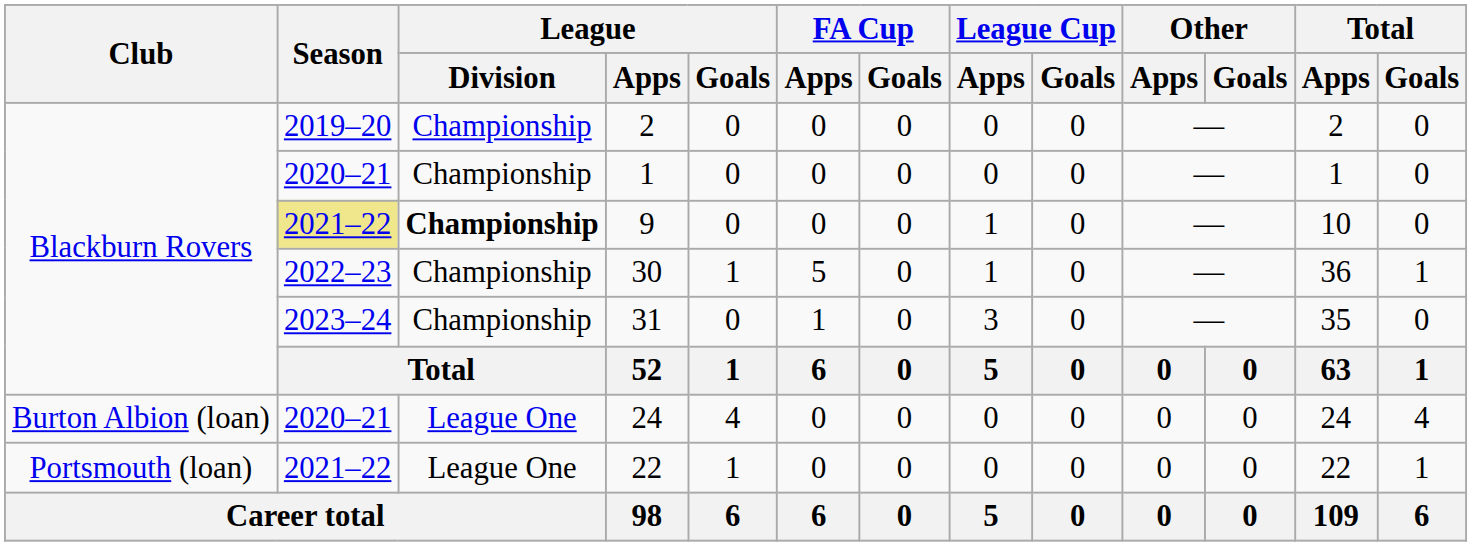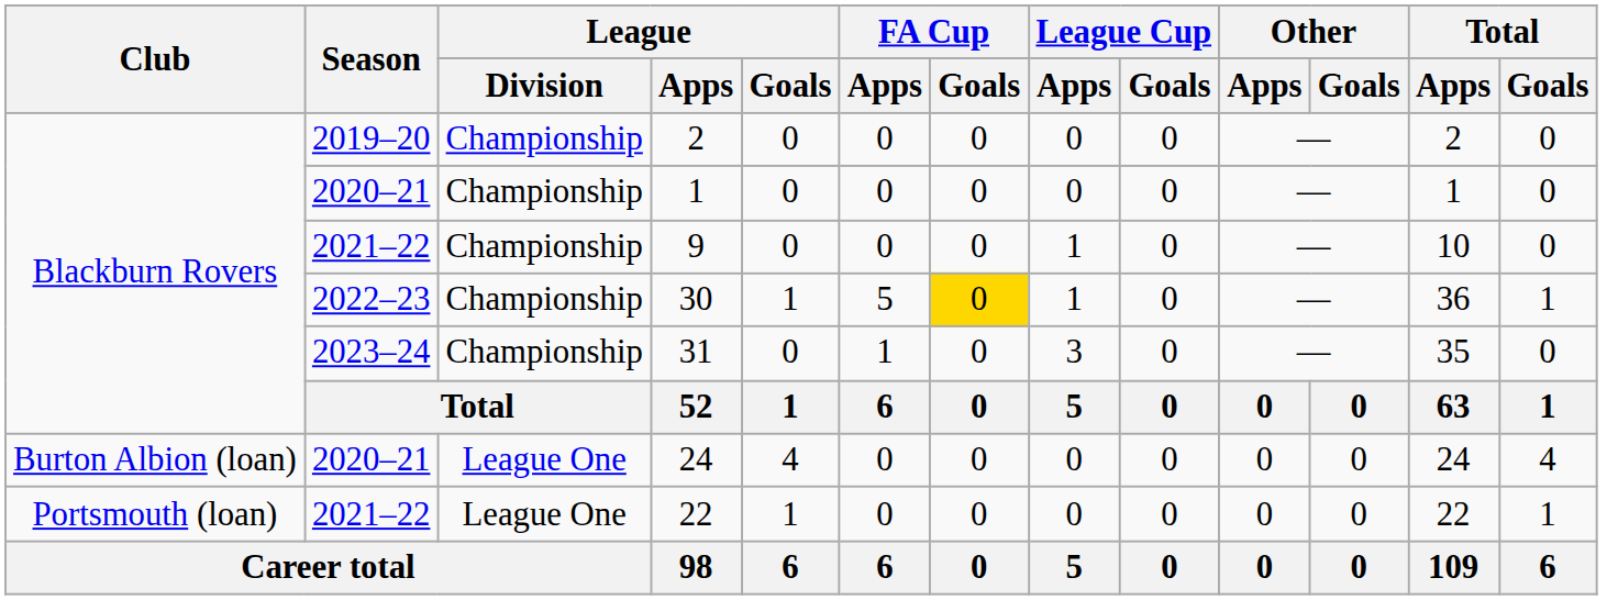9 | Season: khaki background -> no background
9 | League / Division: bold -> normal
30 | FA Cup / Goals: no background -> gold background
